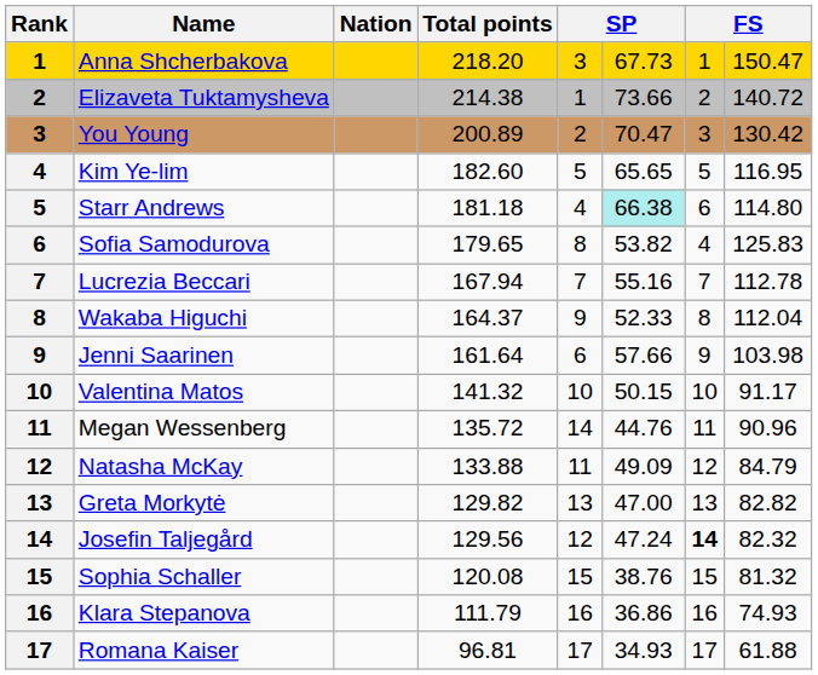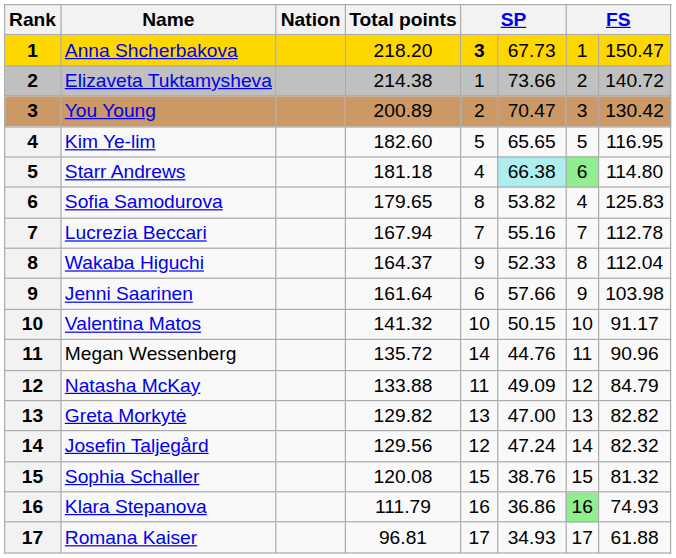Anna Shcherbakova | column 5: normal -> bold
Starr Andrews | column 7: no background -> lightgreen background
Josefin Taljegård | column 7: bold -> normal
Klara Stepanova | column 7: no background -> lightgreen background
